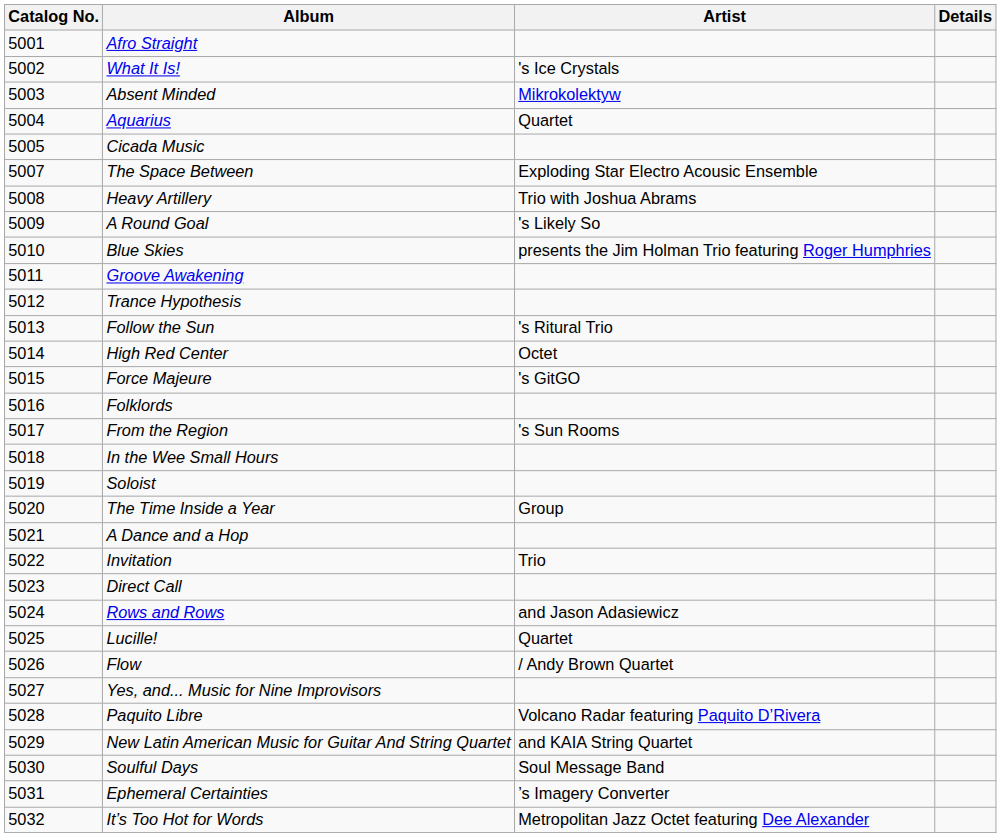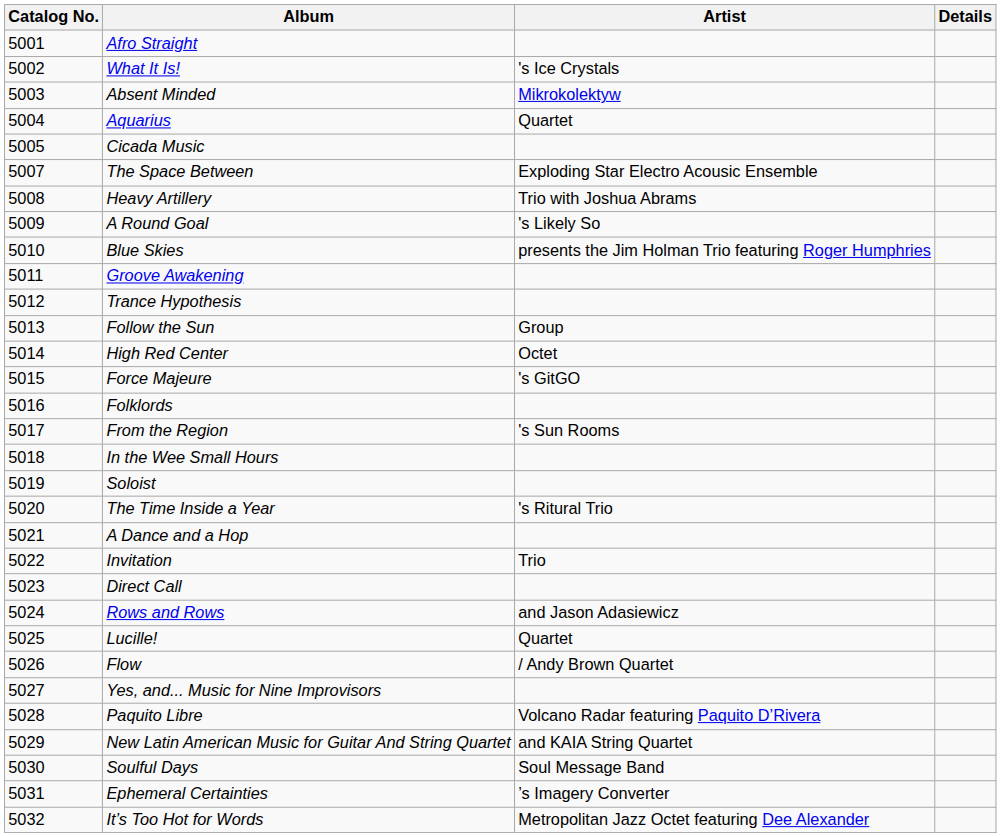Follow the Sun | Artist: 's Ritural Trio -> Group
The Time Inside a Year | Artist: Group -> 's Ritural Trio
